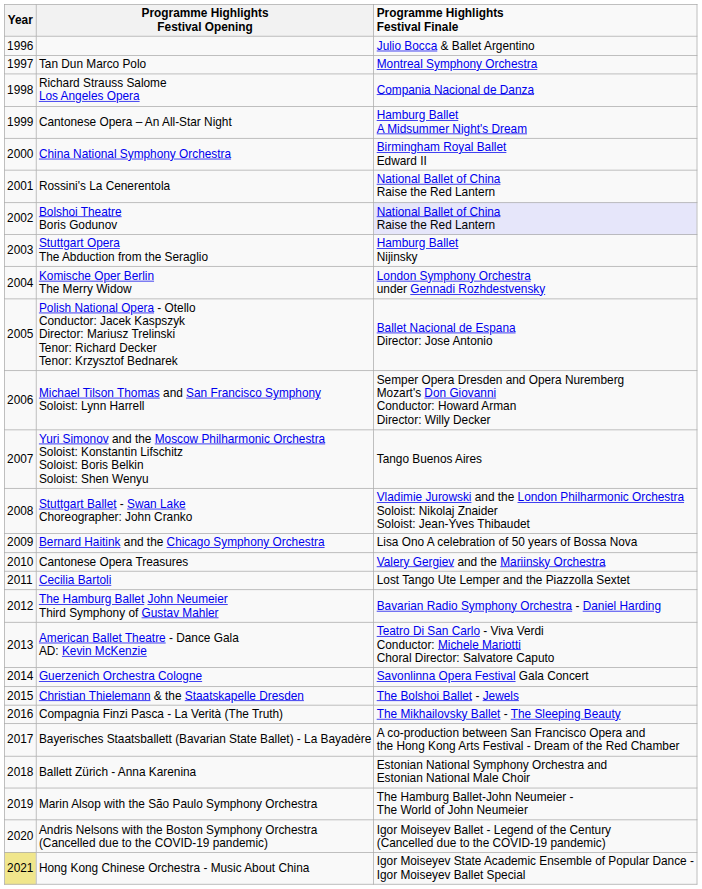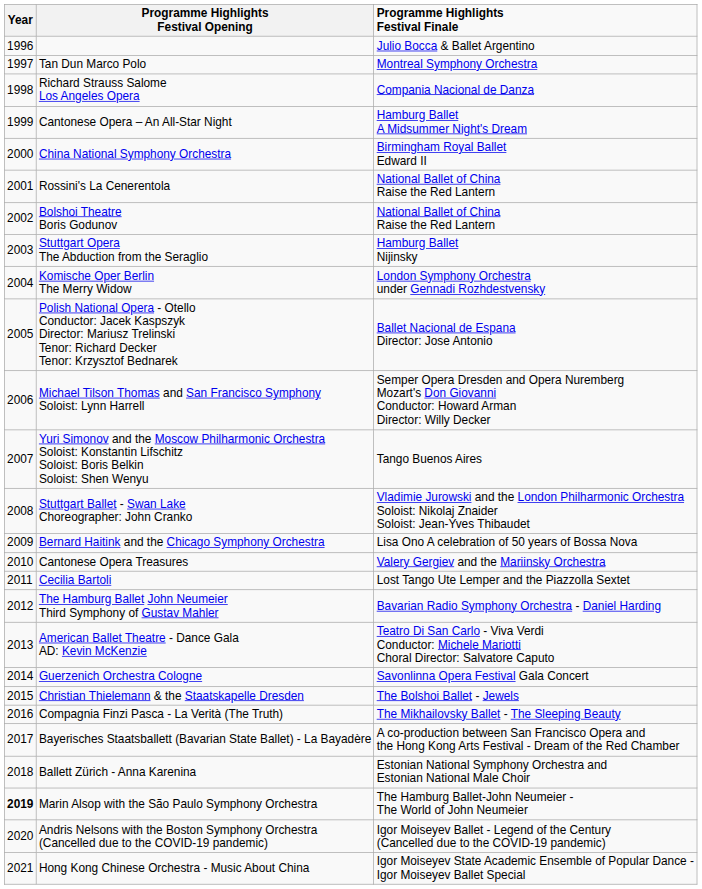Bolshoi Theatre Boris Godunov | column 3: lavender background -> no background
Marin Alsop with the São Paulo Symphony Orchestra | column 1: normal -> bold
Hong Kong Chinese Orchestra - Music About China | column 1: khaki background -> no background
